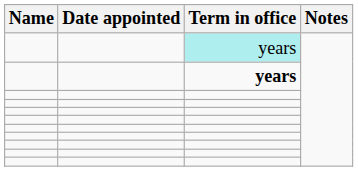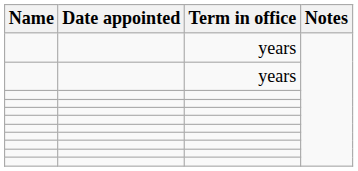row 2 | Term in office: paleturquoise background -> no background
row 3 | Term in office: bold -> normal
